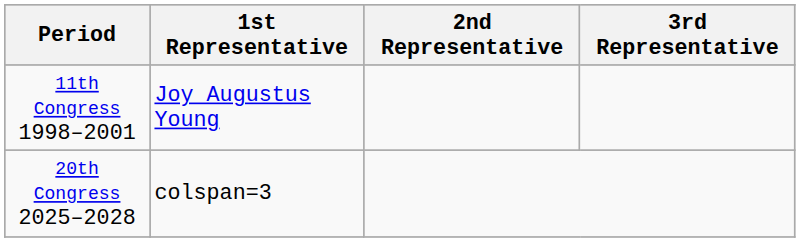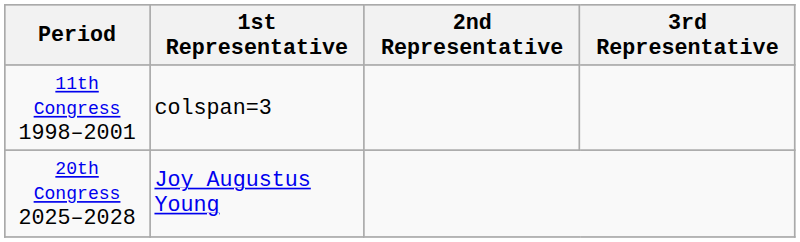11th Congress 1998–2001 | 1st Representative: Joy Augustus Young -> colspan=3
20th Congress 2025–2028 | 1st Representative: colspan=3 -> Joy Augustus Young
